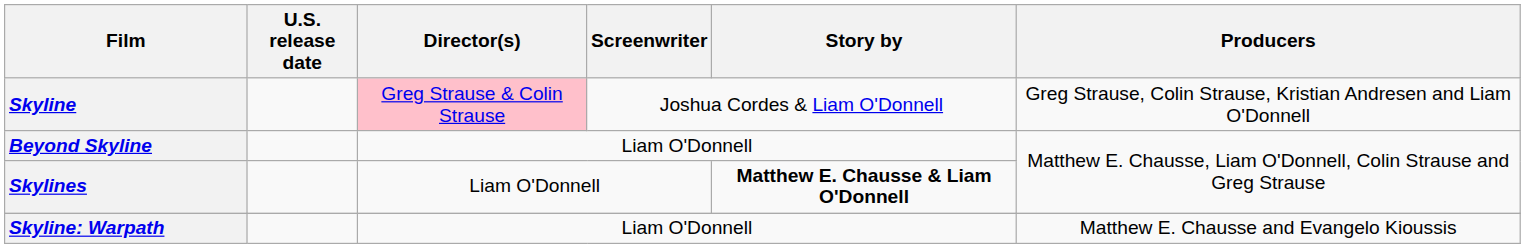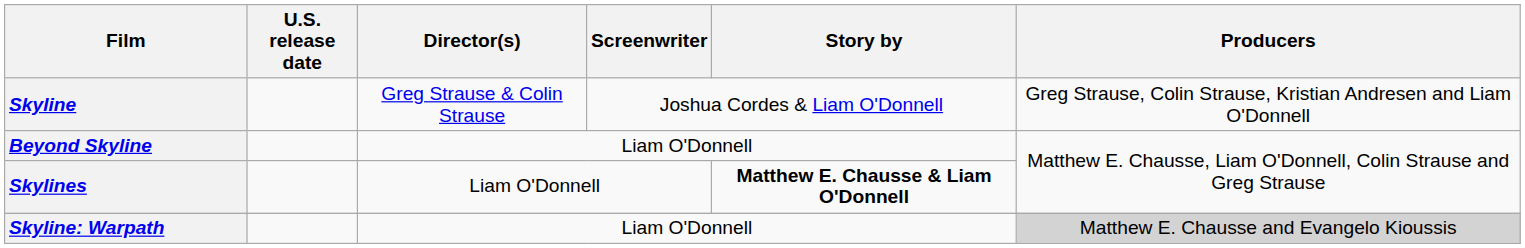Skyline | Director(s): pink background -> no background
Skyline: Warpath | Producers: no background -> lightgrey background
